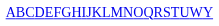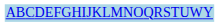row 1 | column 1: no background -> lightblue background
